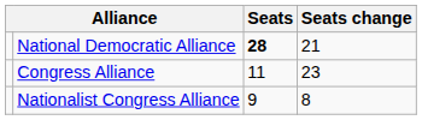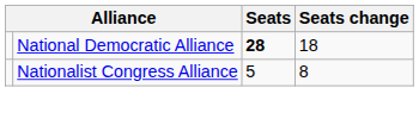National Democratic Alliance | Seats change: 21 -> 18
- row: Congress Alliance | 11 | 23
Nationalist Congress Alliance | Seats: 9 -> 5
